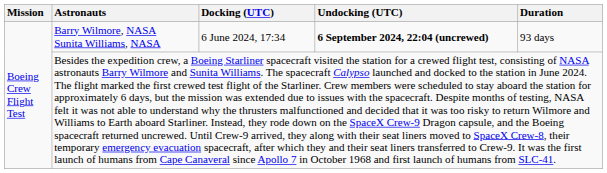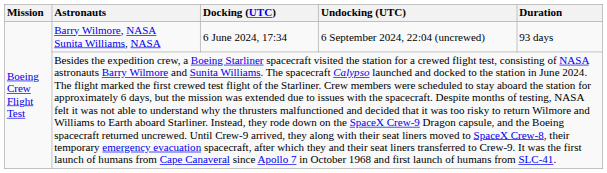Barry Wilmore, NASA Sunita Williams, NASA | Undocking (UTC): bold -> normal
